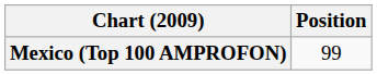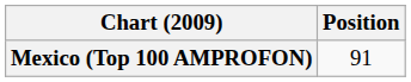Mexico (Top 100 AMPROFON) | Position: 99 -> 91
